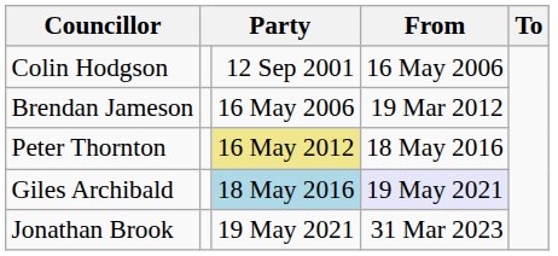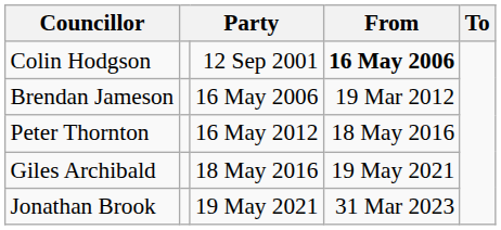Colin Hodgson | From: normal -> bold
Peter Thornton | column 3: khaki background -> no background
Giles Archibald | column 3: lightblue background -> no background
Giles Archibald | From: lavender background -> no background
